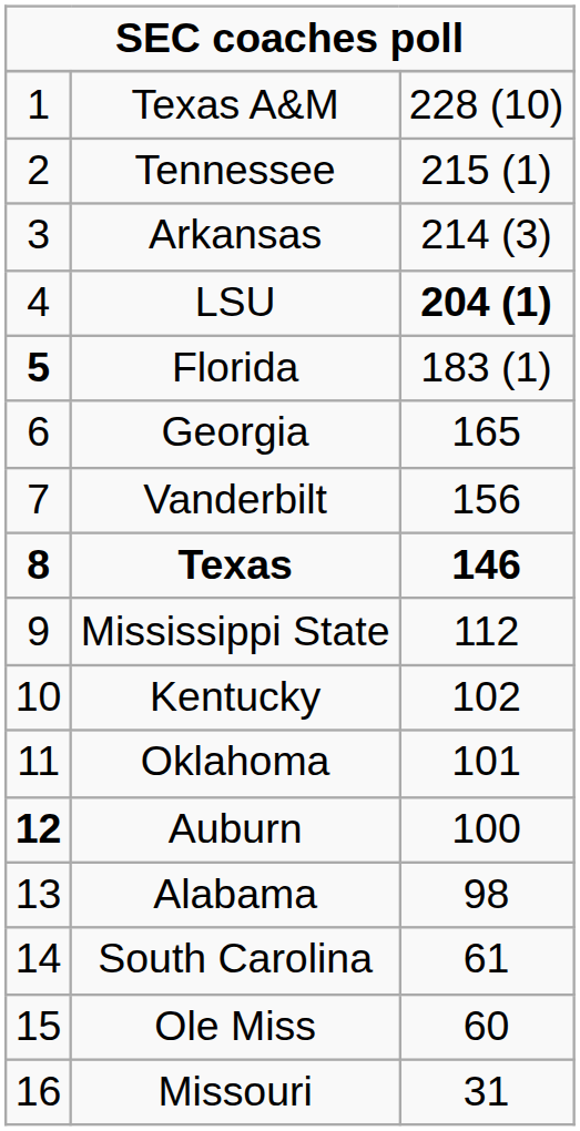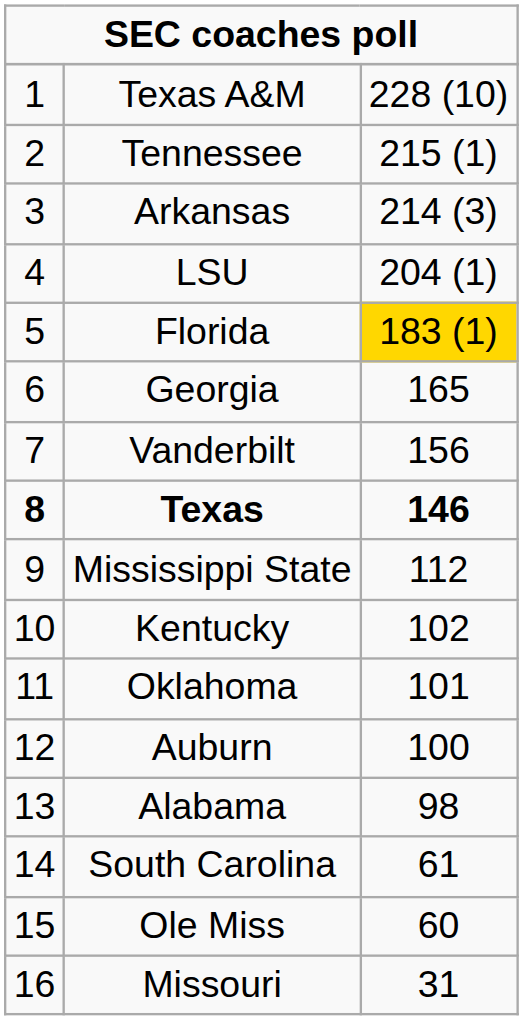LSU | column 3: bold -> normal
Florida | column 1: bold -> normal
Florida | column 3: no background -> gold background
Auburn | column 1: bold -> normal
